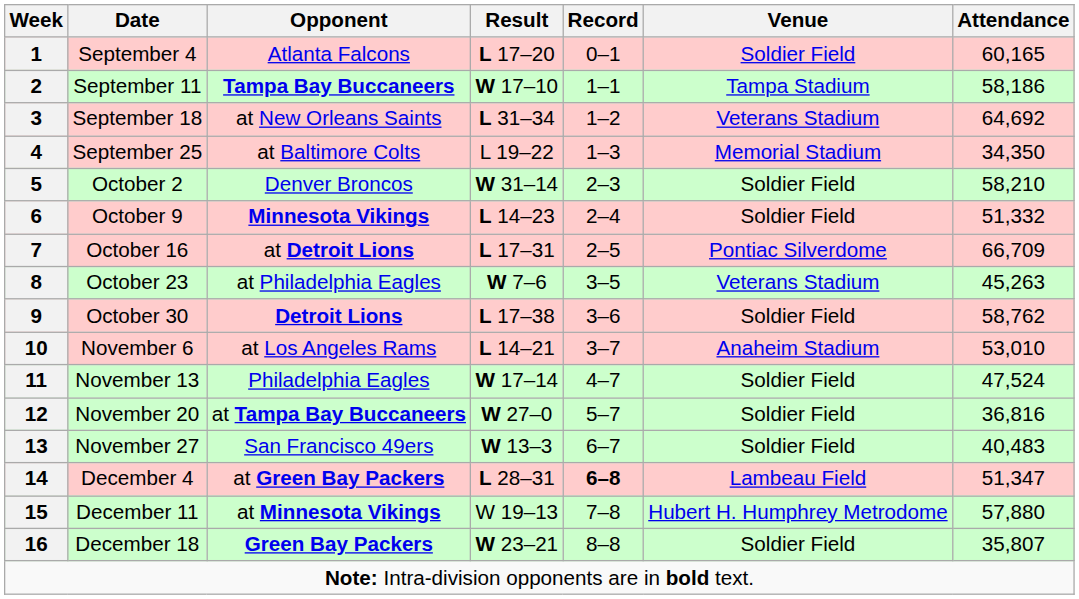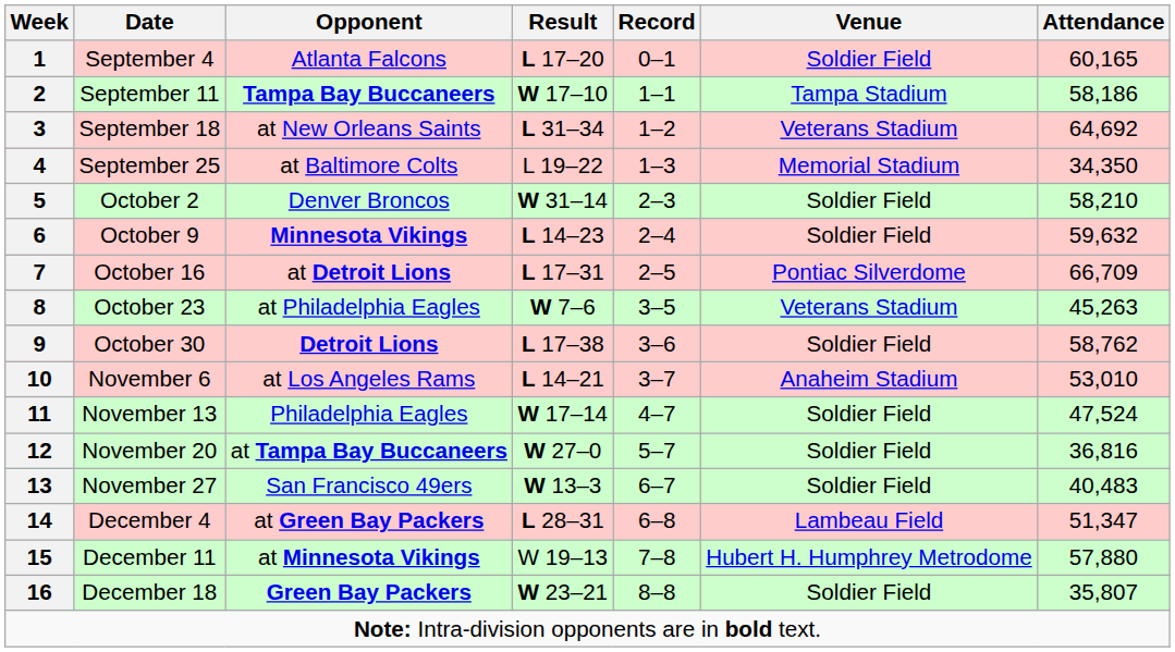6 | Attendance: 51,332 -> 59,632
14 | Record: bold -> normal
